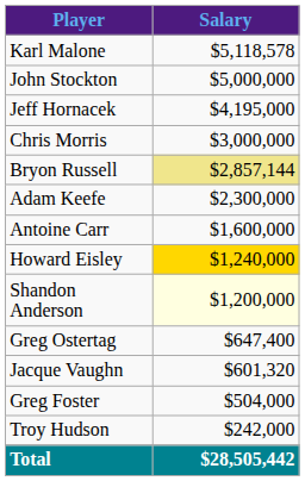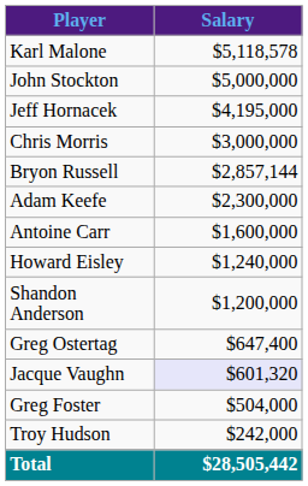Bryon Russell | Salary: khaki background -> no background
Howard Eisley | Salary: gold background -> no background
Shandon Anderson | Salary: lightyellow background -> no background
Jacque Vaughn | Salary: no background -> lavender background
